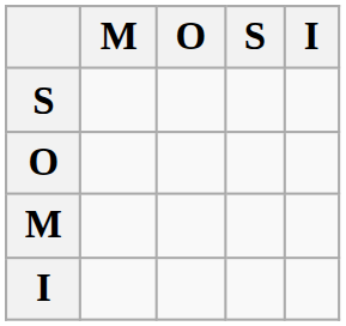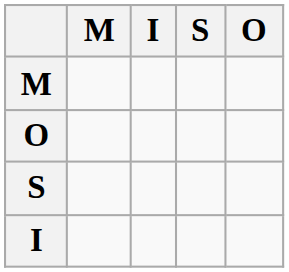columns swapped: O <-> I
row 2 | column 1: S -> M
row 4 | column 1: M -> S
